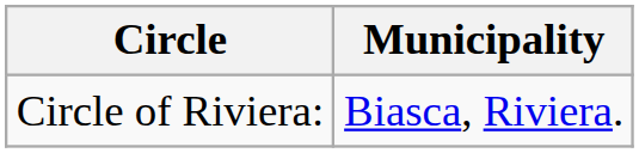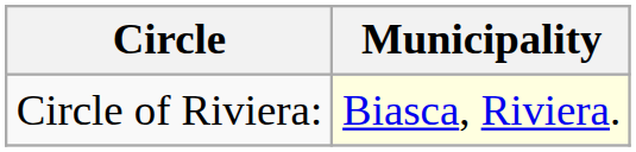Circle of Riviera: | Municipality: no background -> lightyellow background
